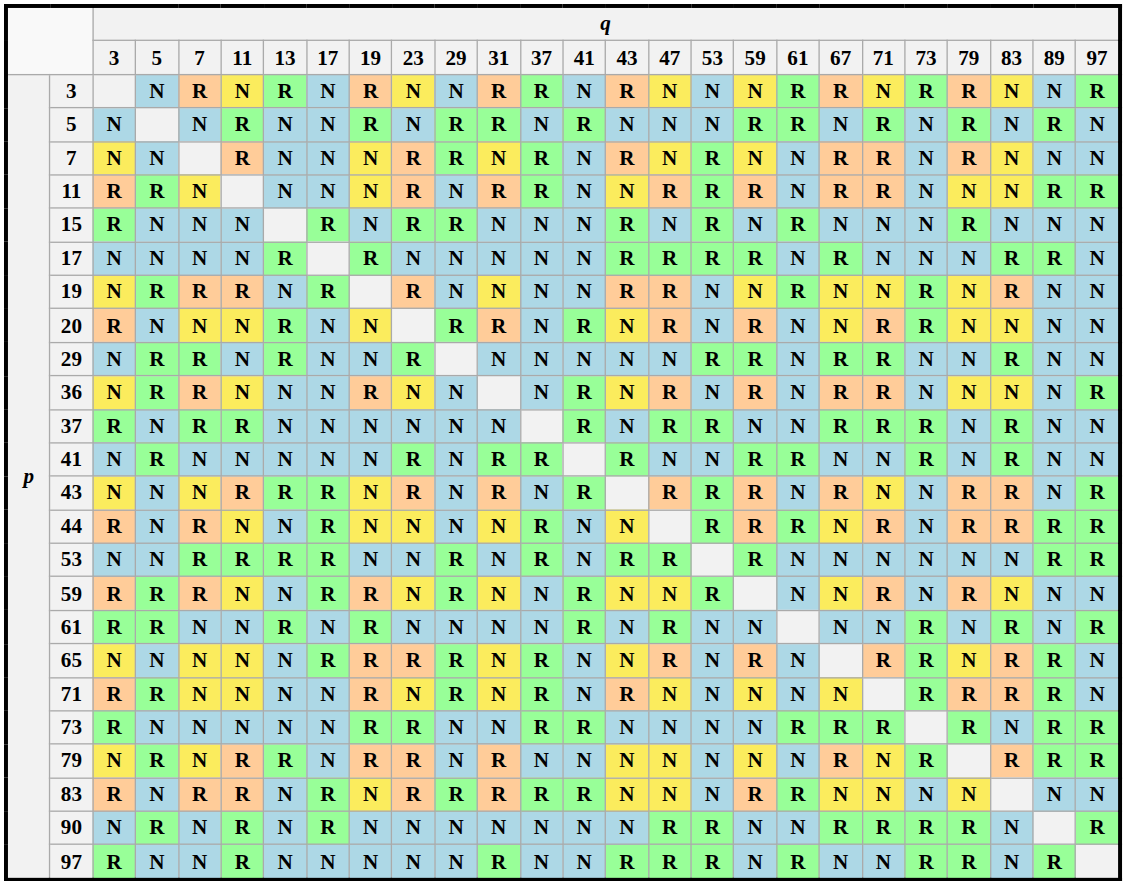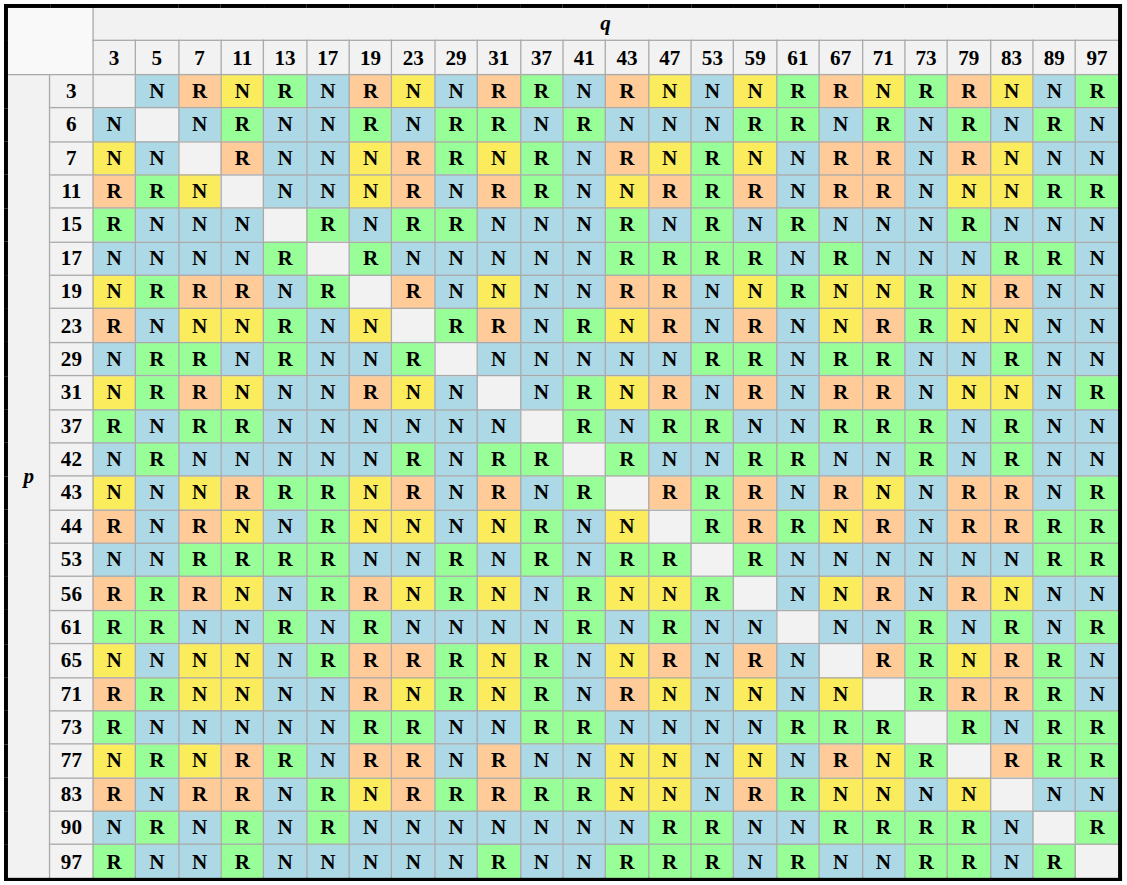row 4 | column 2: 5 -> 6
row 10 | column 2: 20 -> 23
row 12 | column 2: 36 -> 31
row 14 | column 2: 41 -> 42
row 18 | column 2: 59 -> 56
row 23 | column 2: 79 -> 77
